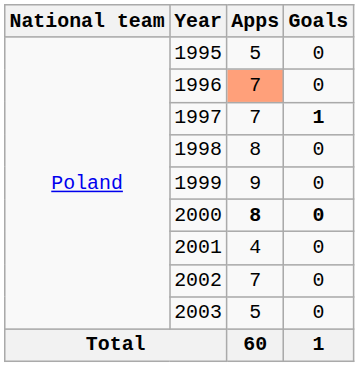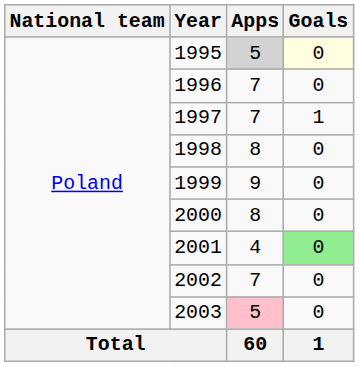1995 | Apps: no background -> lightgrey background
1995 | Goals: no background -> lightyellow background
1996 | Apps: lightsalmon background -> no background
1997 | Goals: bold -> normal
2000 | Apps: bold -> normal
2000 | Goals: bold -> normal
2001 | Goals: no background -> lightgreen background
2003 | Apps: no background -> pink background
